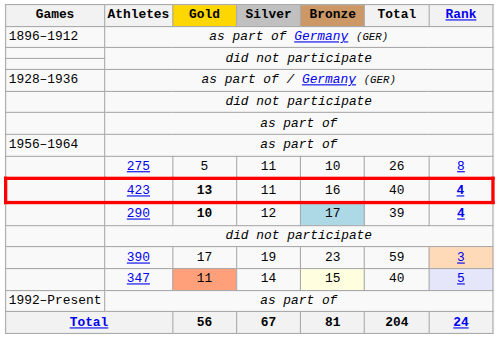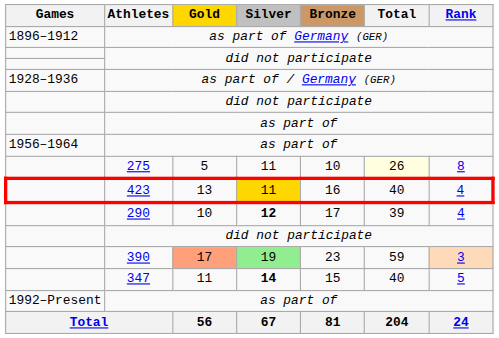275 | Total: no background -> lightyellow background
423 | Gold: bold -> normal
423 | Silver: no background -> gold background
423 | Rank: bold -> normal
290 | Gold: bold -> normal
290 | Silver: normal -> bold
290 | Bronze: lightblue background -> no background
290 | Rank: bold -> normal
390 | Gold: no background -> lightsalmon background
390 | Silver: no background -> lightgreen background
347 | Gold: lightsalmon background -> no background
347 | Silver: normal -> bold
347 | Bronze: lightyellow background -> no background
347 | Rank: lavender background -> no background
